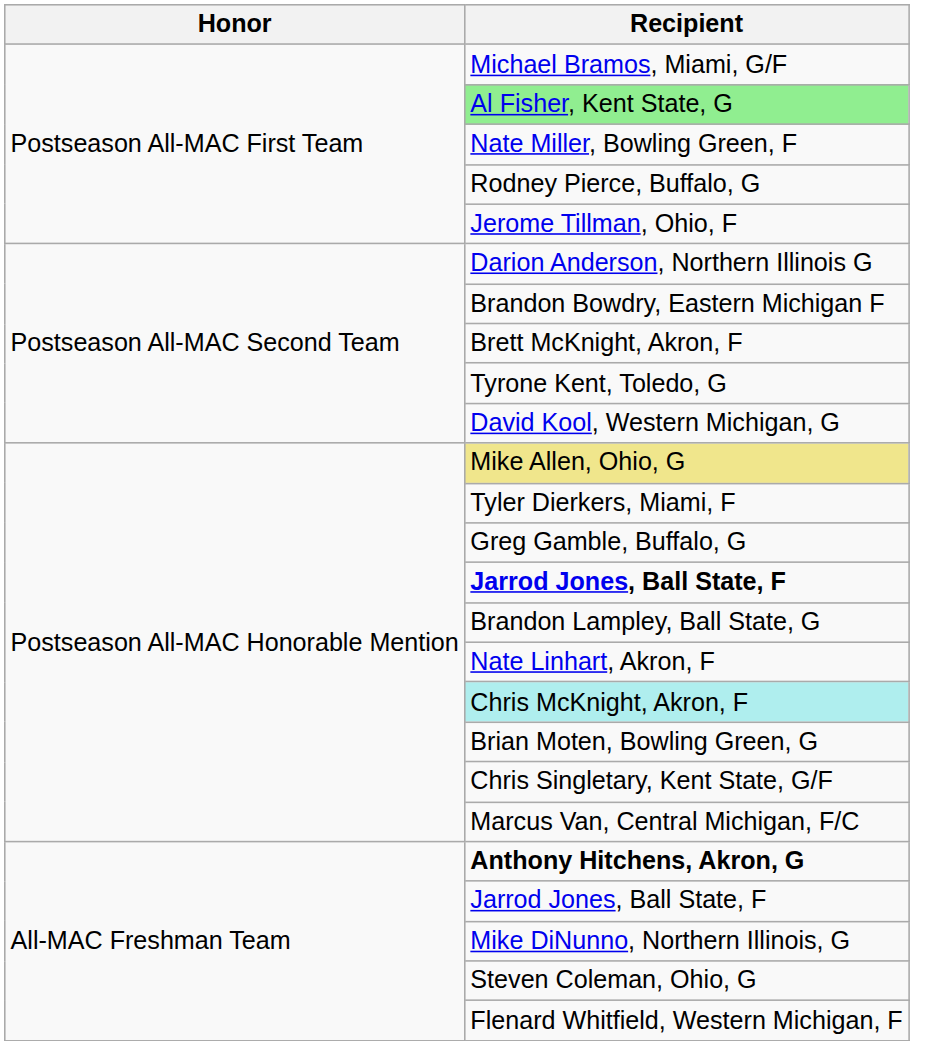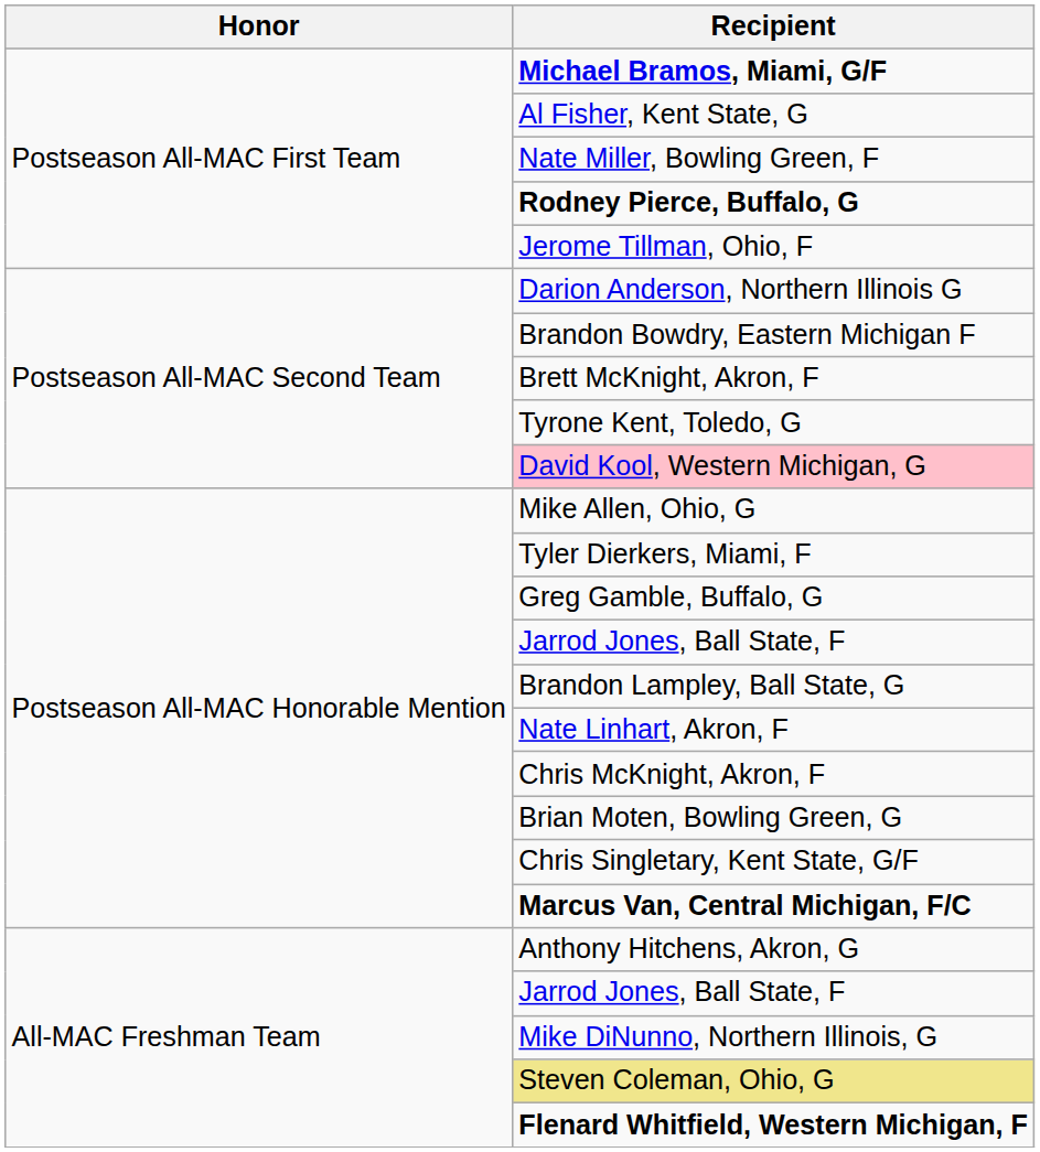row 2 | Recipient: normal -> bold
row 3 | Recipient: lightgreen background -> no background
row 5 | Recipient: normal -> bold
row 11 | Recipient: no background -> pink background
row 12 | Recipient: khaki background -> no background
row 15 | Recipient: bold -> normal
row 18 | Recipient: paleturquoise background -> no background
row 21 | Recipient: normal -> bold
row 22 | Recipient: bold -> normal
row 25 | Recipient: no background -> khaki background
row 26 | Recipient: normal -> bold
